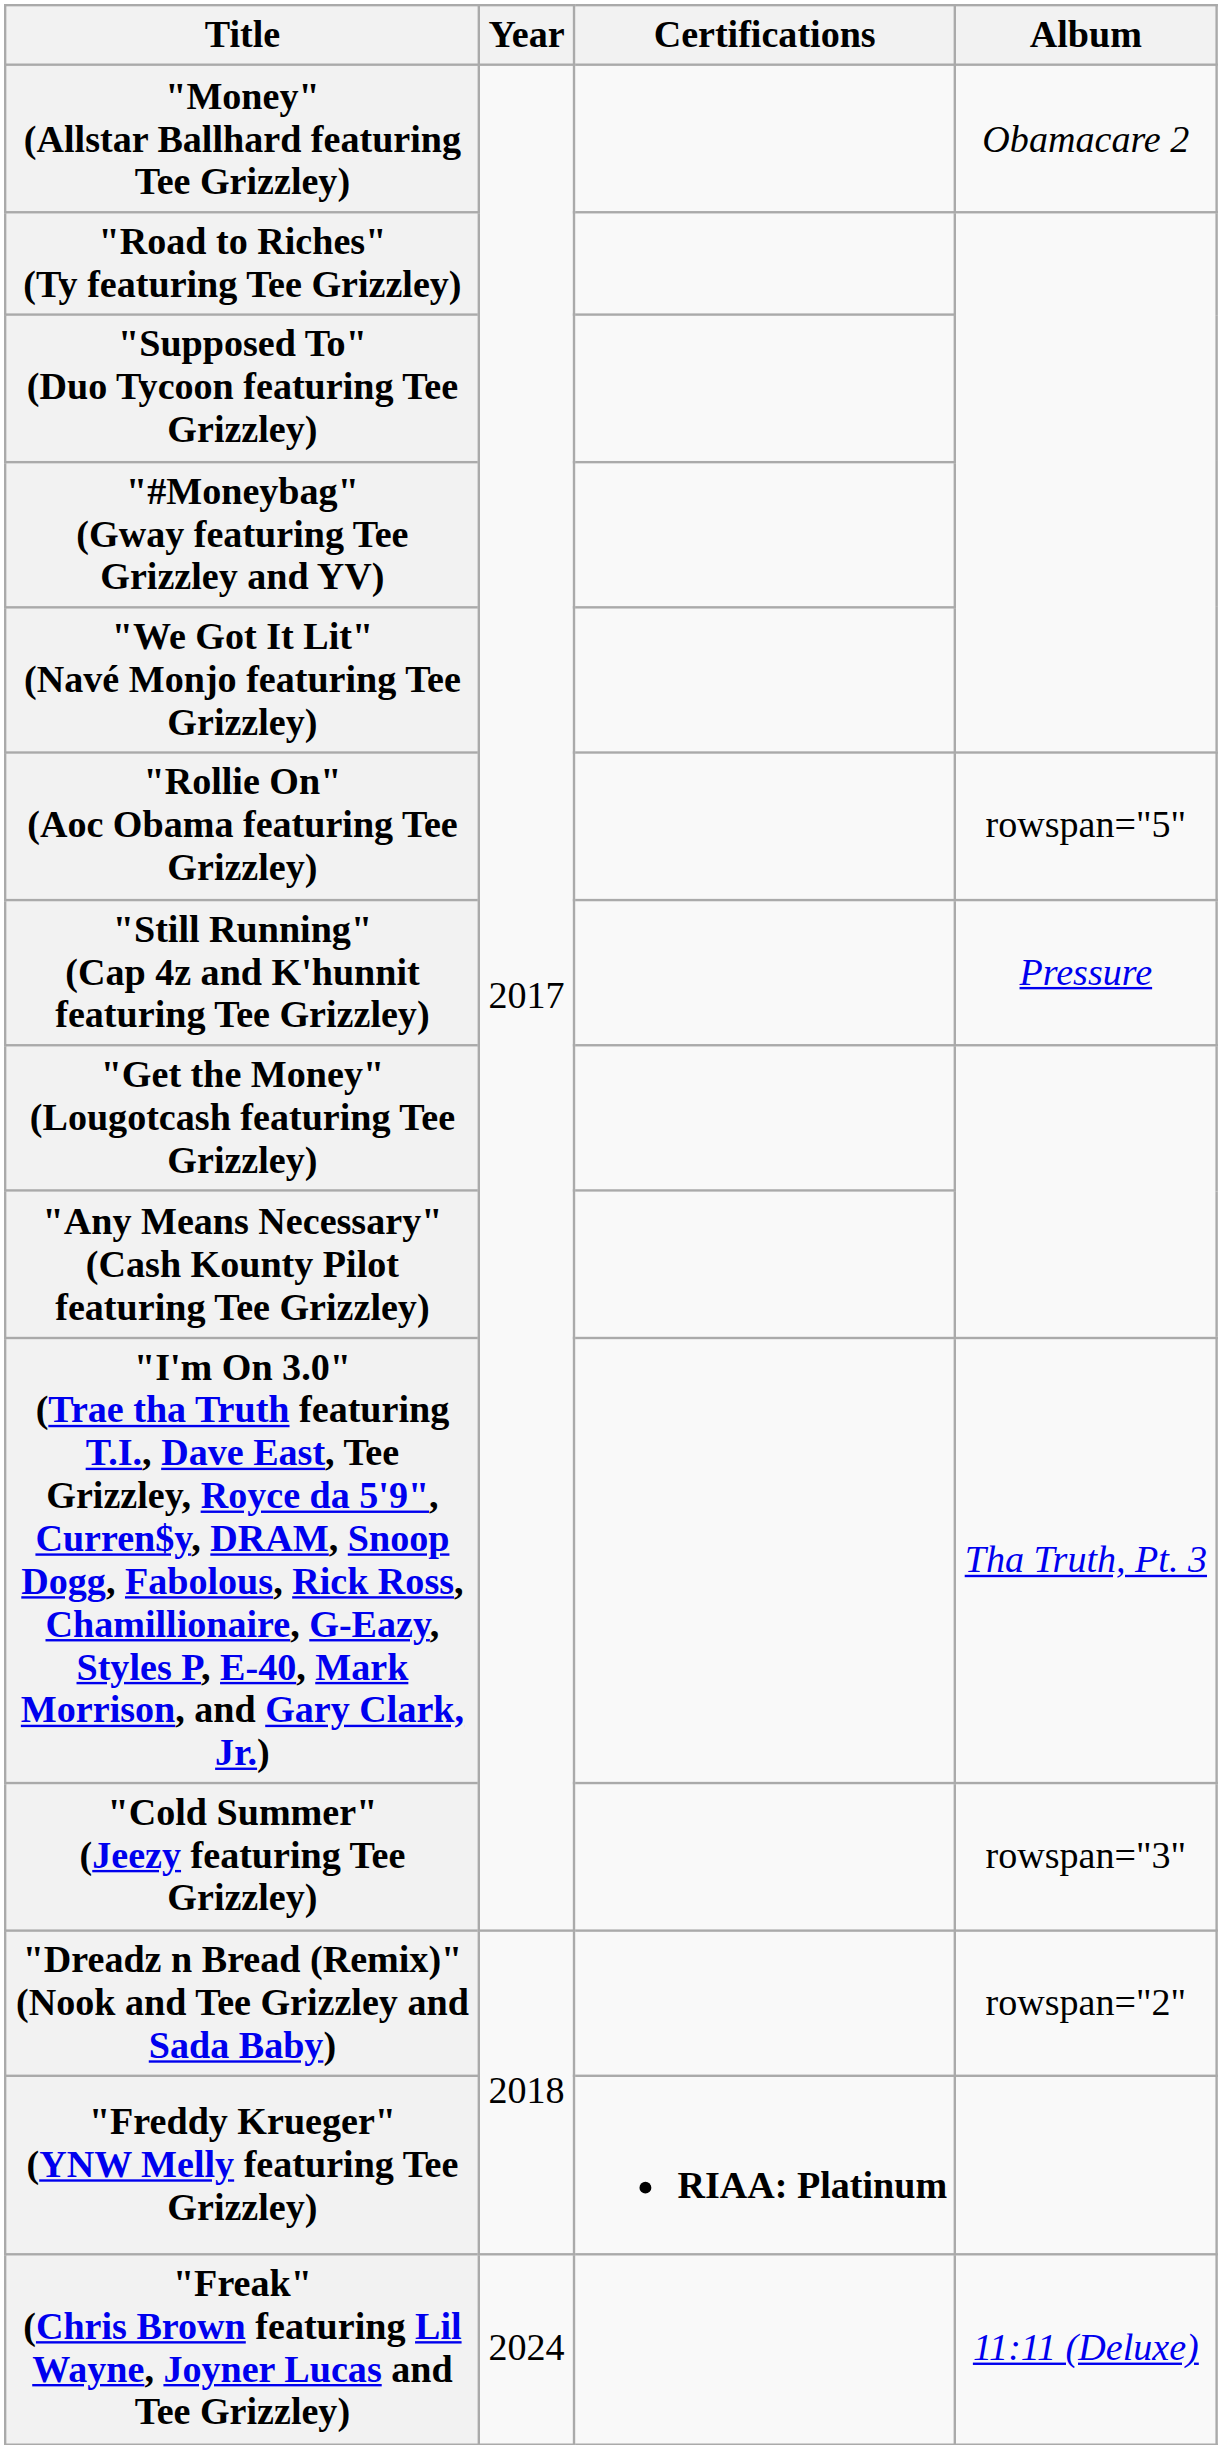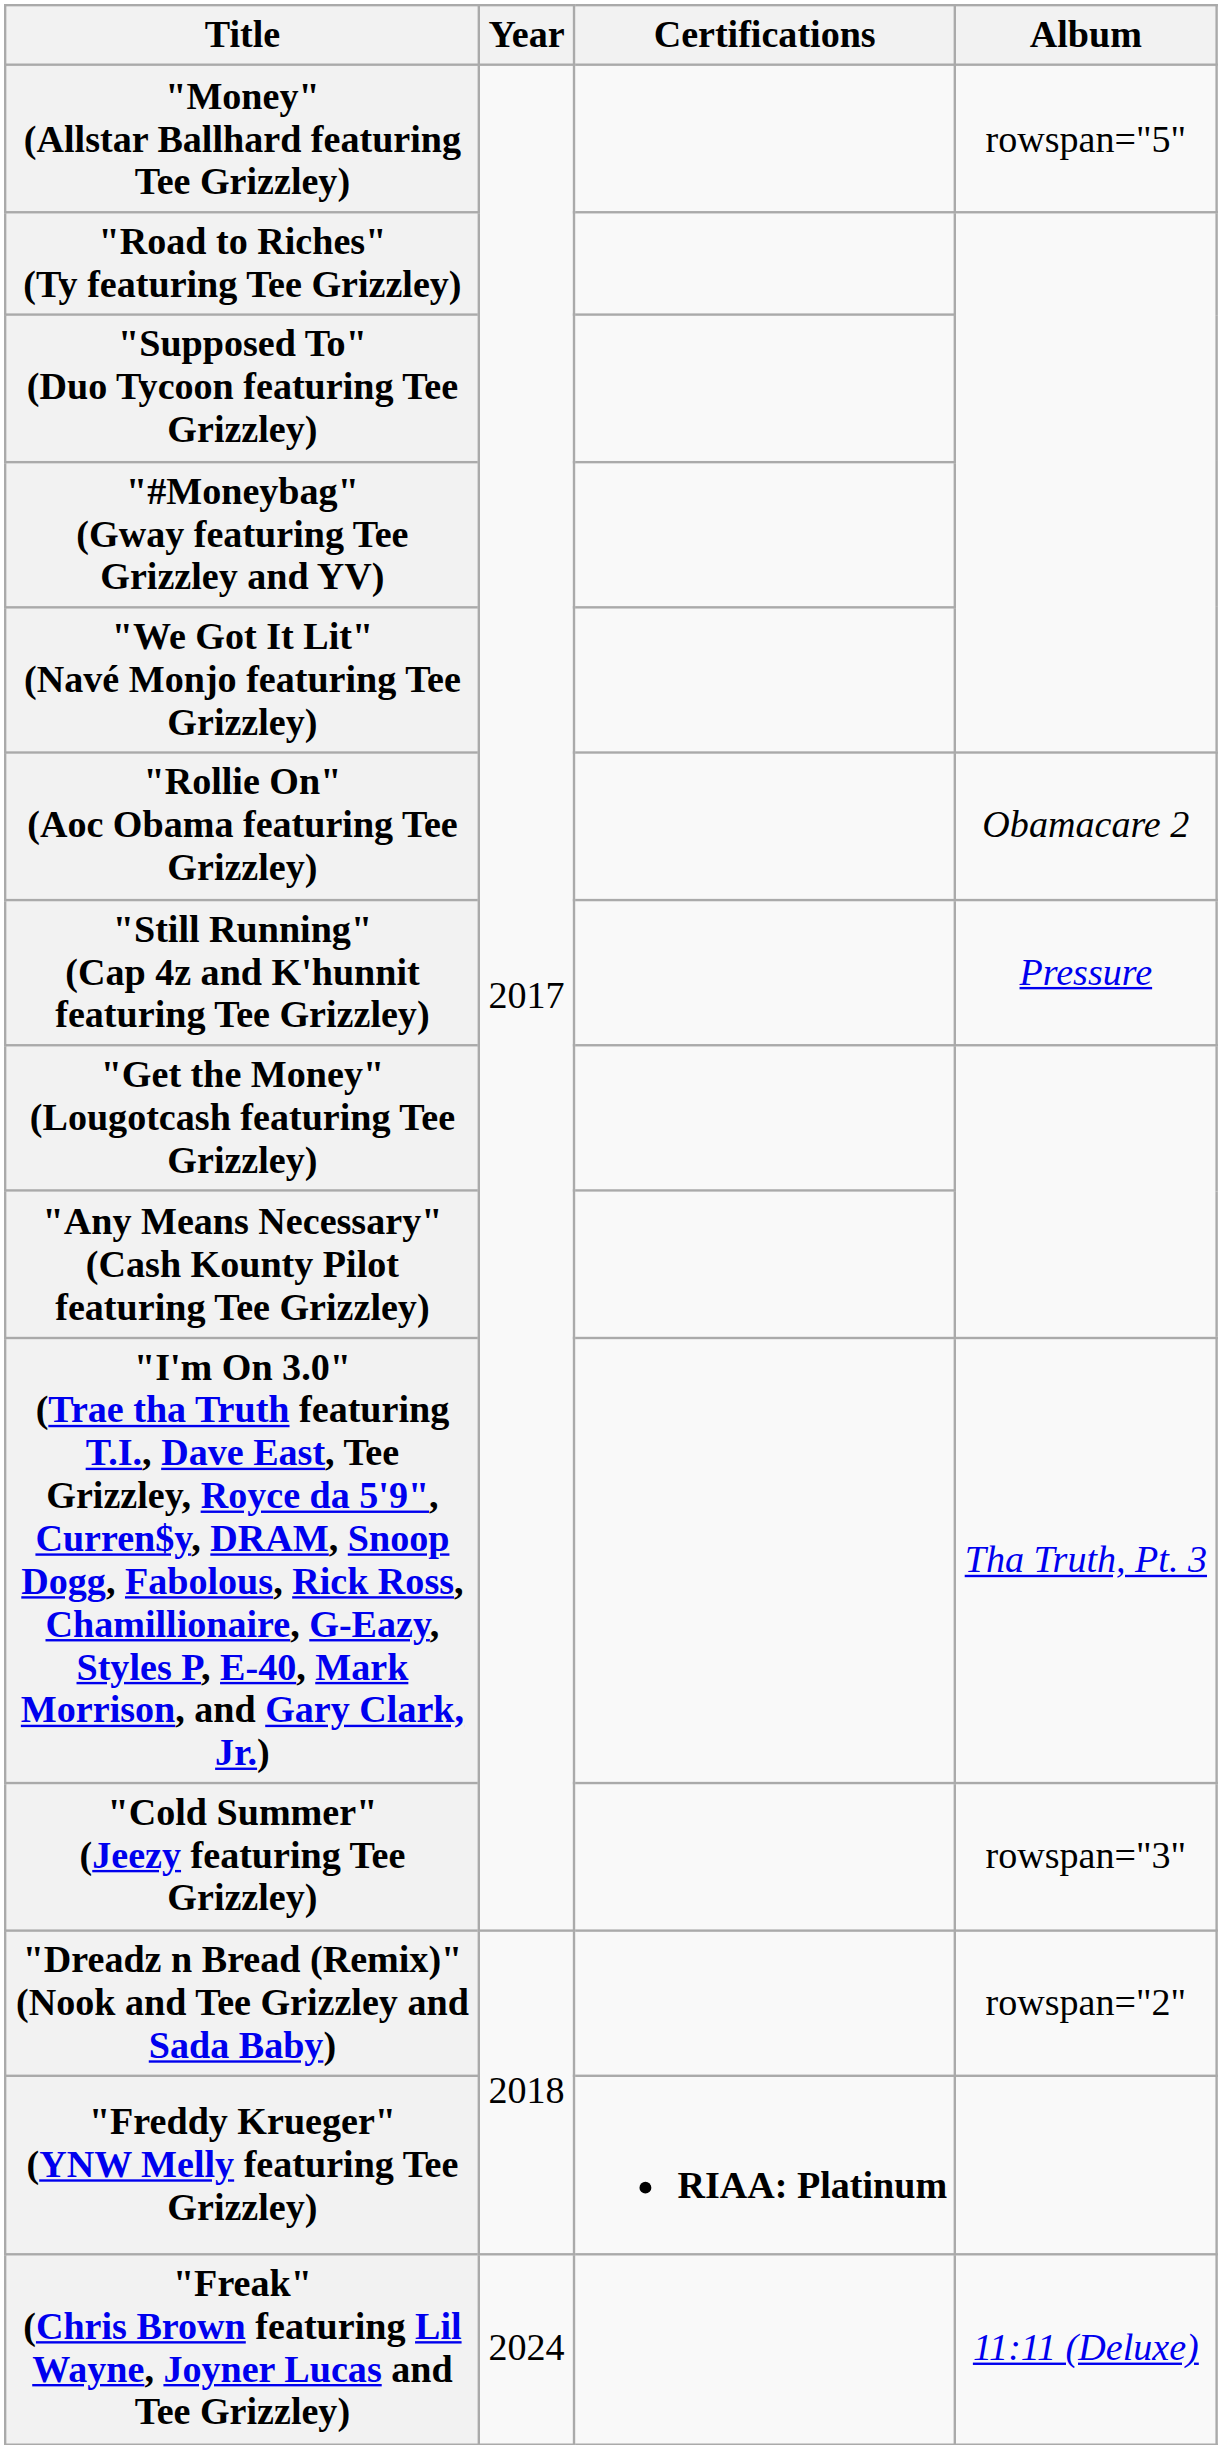"Money" (Allstar Ballhard featuring Tee Grizzley) | Album: Obamacare 2 -> rowspan="5"
"Rollie On" (Aoc Obama featuring Tee Grizzley) | Album: rowspan="5" -> Obamacare 2
